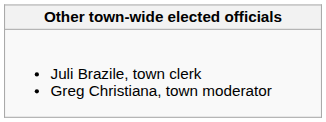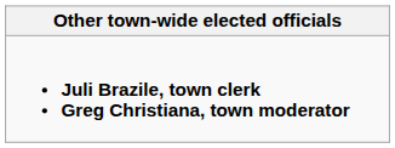row 2 | column 1: normal -> bold
